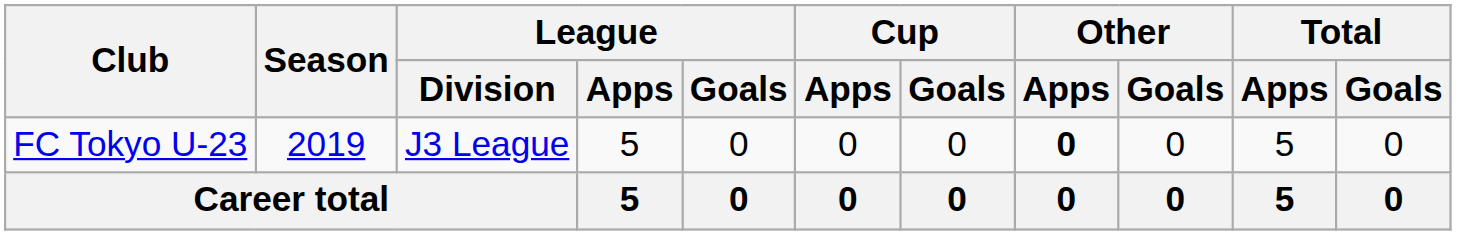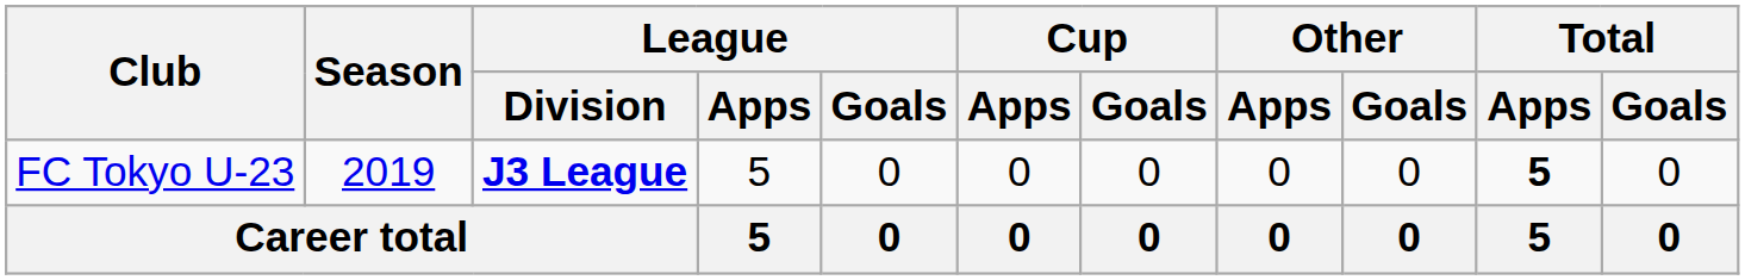FC Tokyo U-23 | League / Division: normal -> bold
FC Tokyo U-23 | Other / Apps: bold -> normal
FC Tokyo U-23 | Total / Apps: normal -> bold
